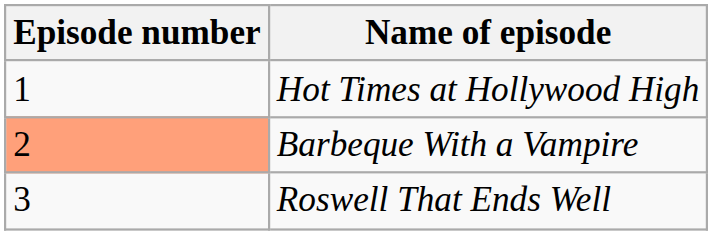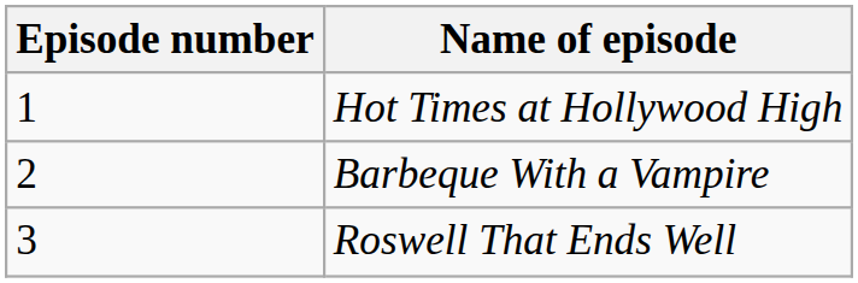Barbeque With a Vampire | Episode number: lightsalmon background -> no background
